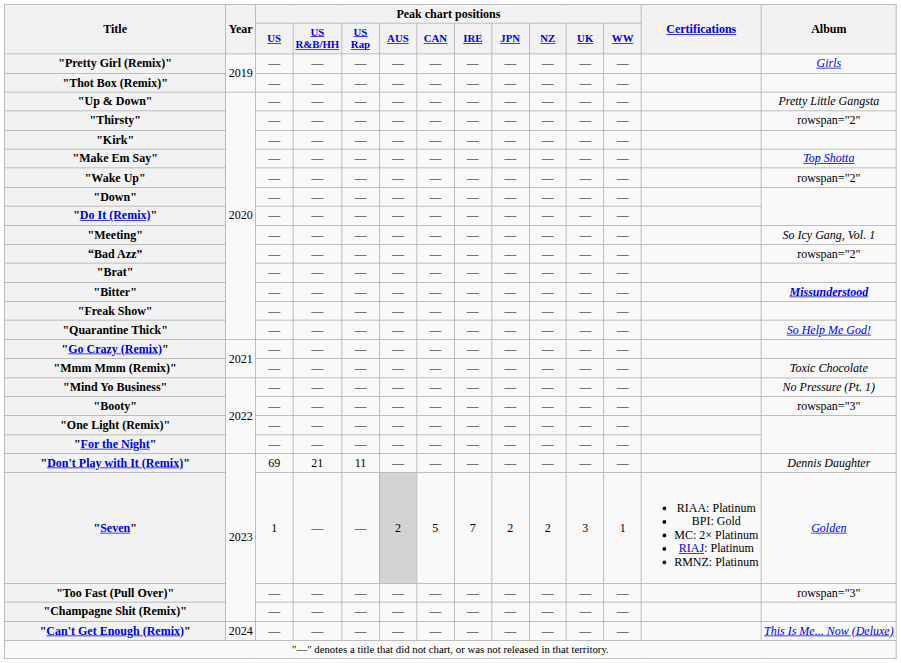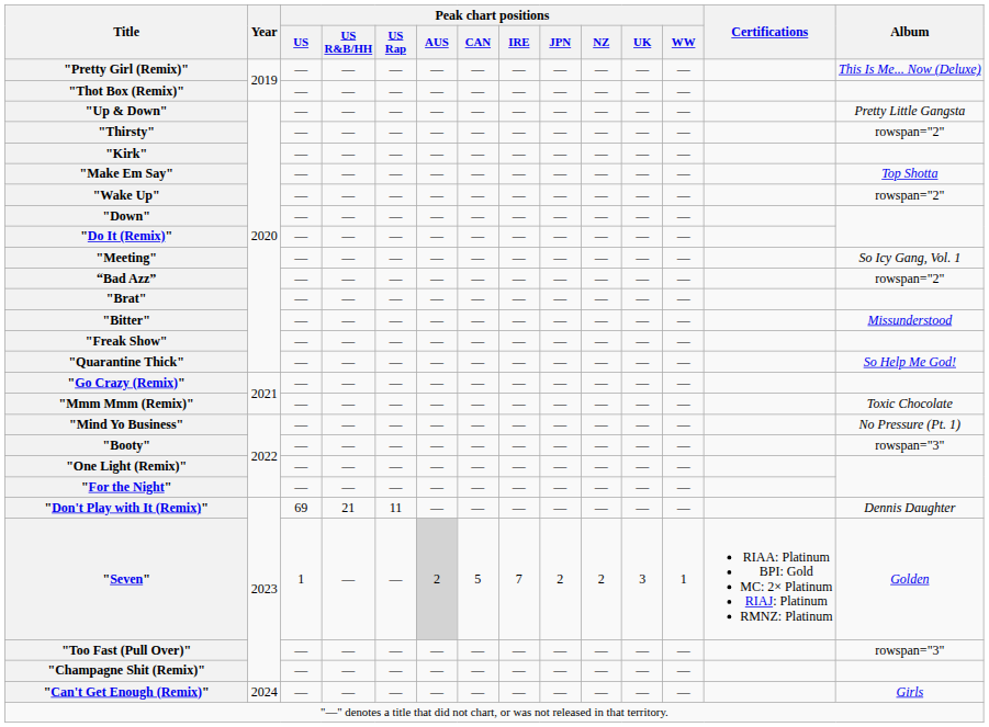"Pretty Girl (Remix)" | Album: Girls -> This Is Me... Now (Deluxe)
"Bitter" | Album: bold -> normal
"Can't Get Enough (Remix)" | Album: This Is Me... Now (Deluxe) -> Girls
